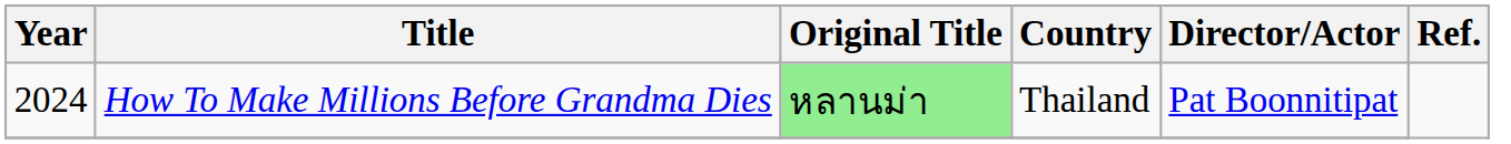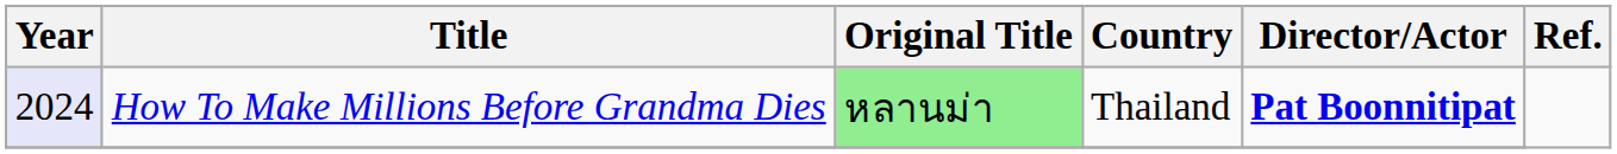How To Make Millions Before Grandma Dies | Year: no background -> lavender background
How To Make Millions Before Grandma Dies | Director/Actor: normal -> bold
